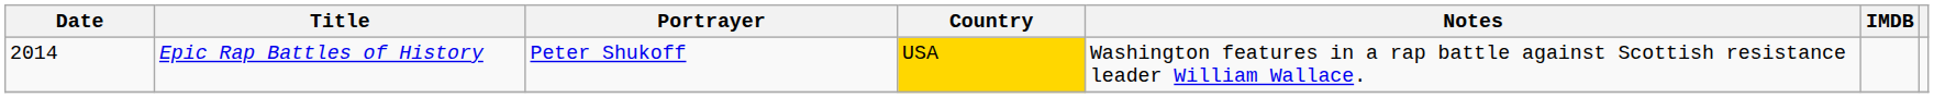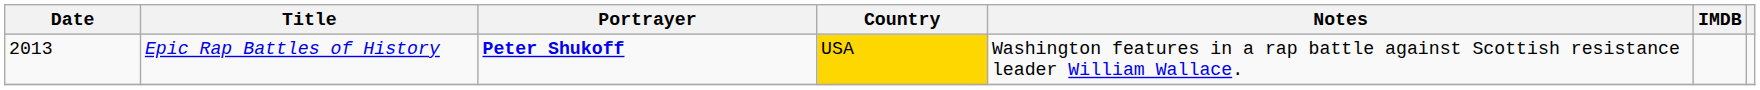Epic Rap Battles of History | Date: 2014 -> 2013
Epic Rap Battles of History | Portrayer: normal -> bold
